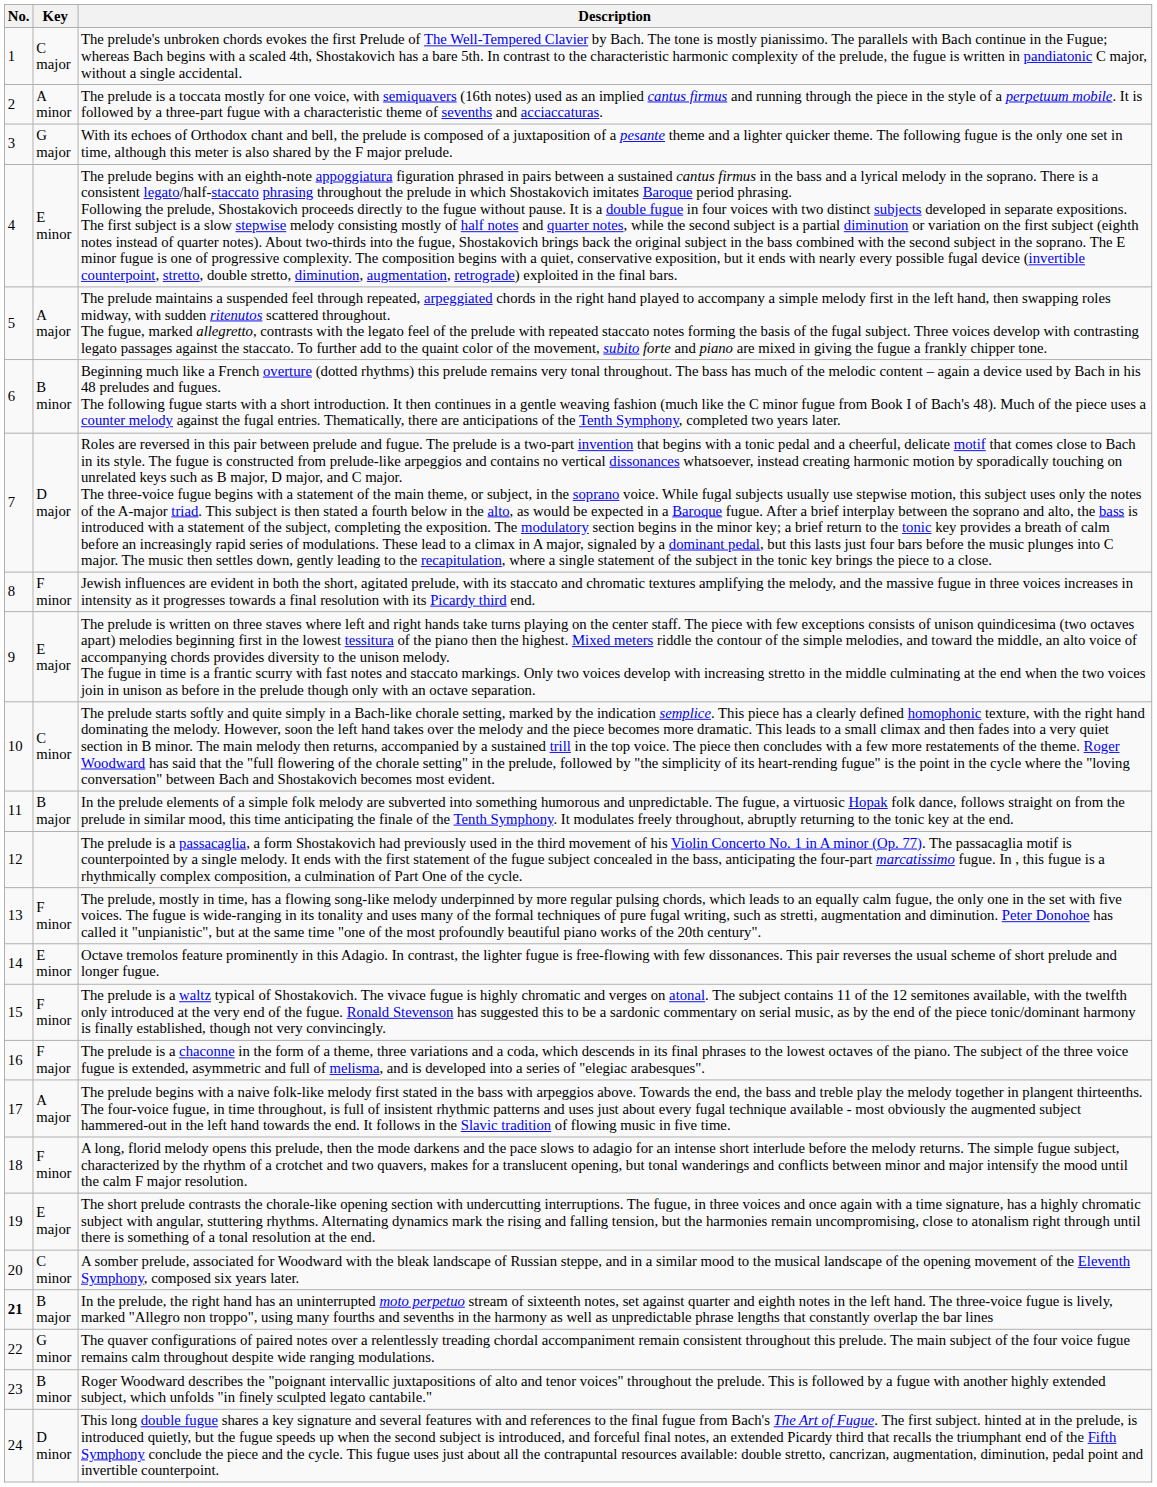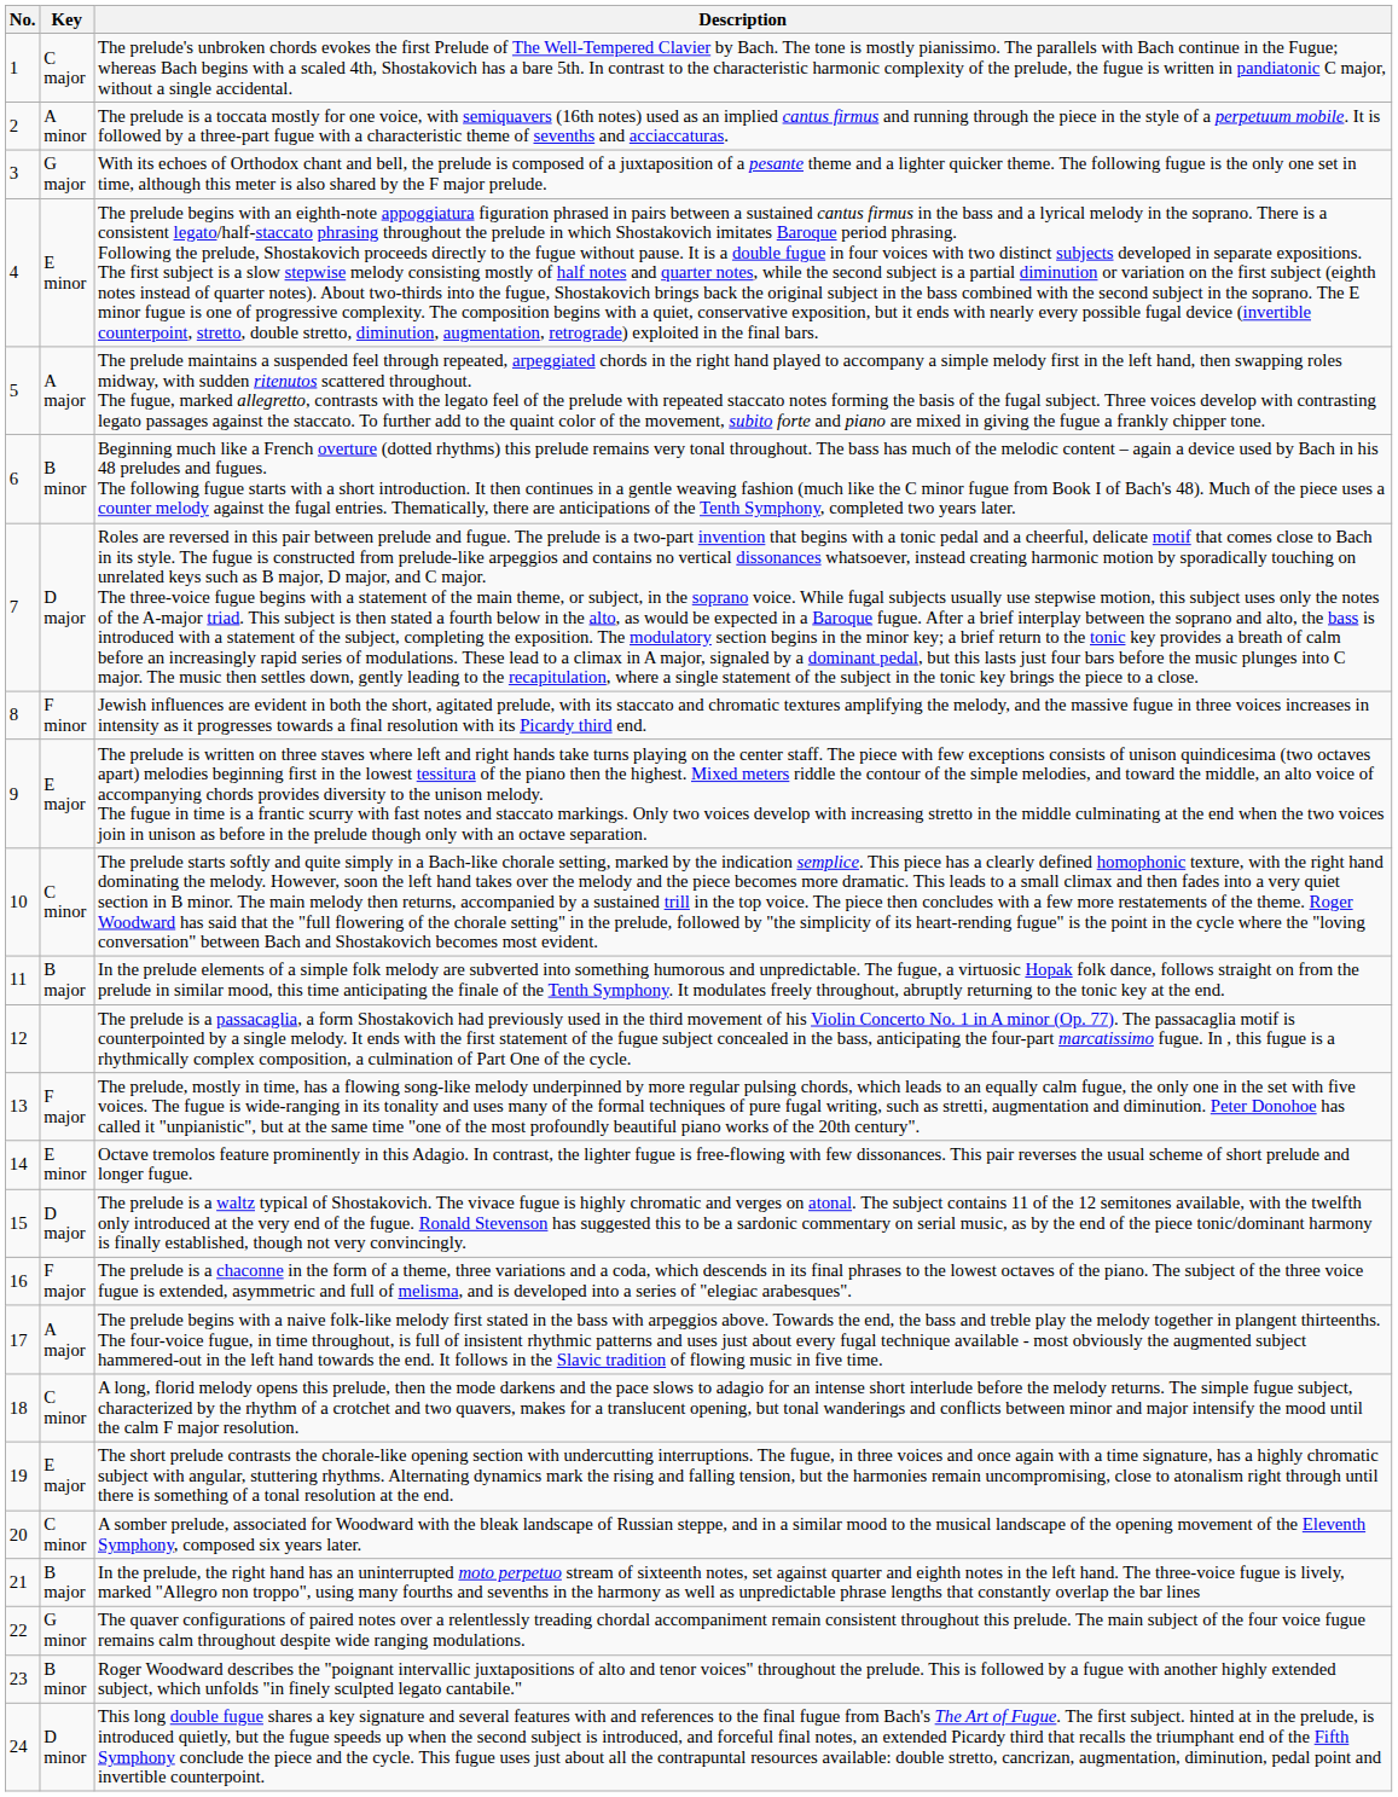row 14 | Key: F minor -> F major
row 16 | Key: F minor -> D major
row 19 | Key: F minor -> C minor
row 22 | No.: bold -> normal
